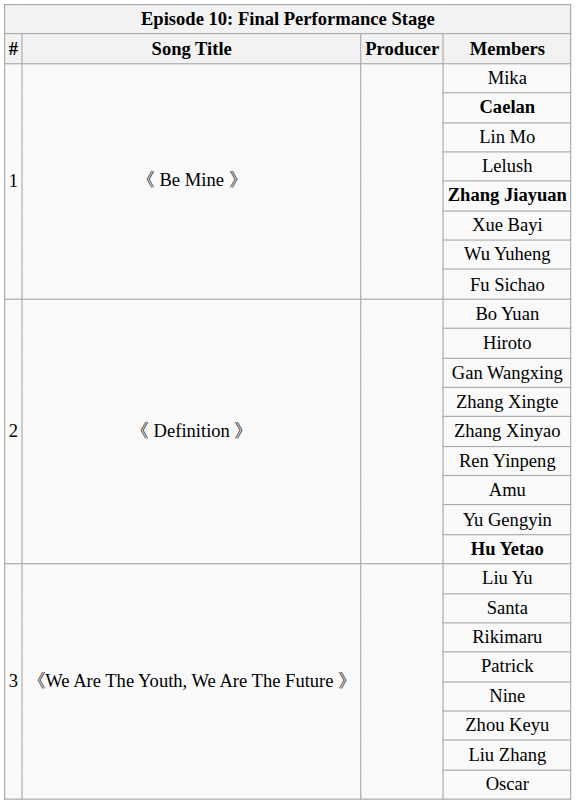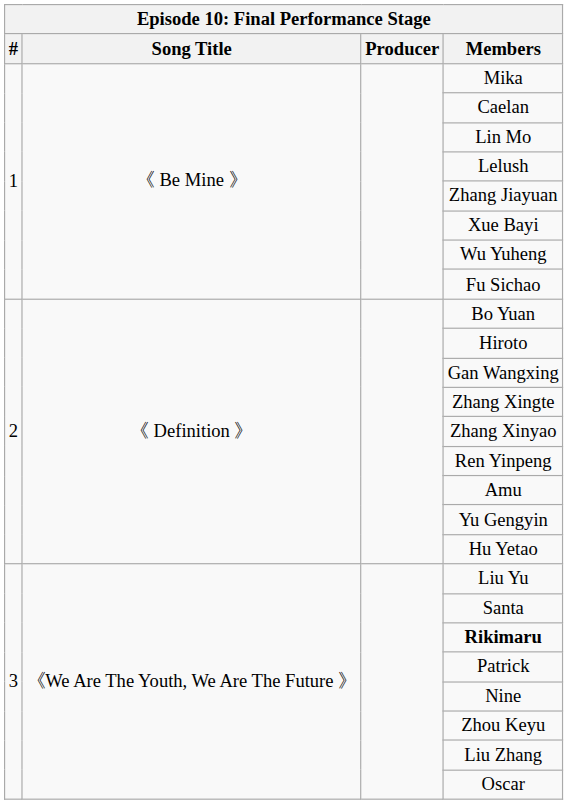Caelan | Members: bold -> normal
Zhang Jiayuan | Members: bold -> normal
Hu Yetao | Members: bold -> normal
Rikimaru | Members: normal -> bold
